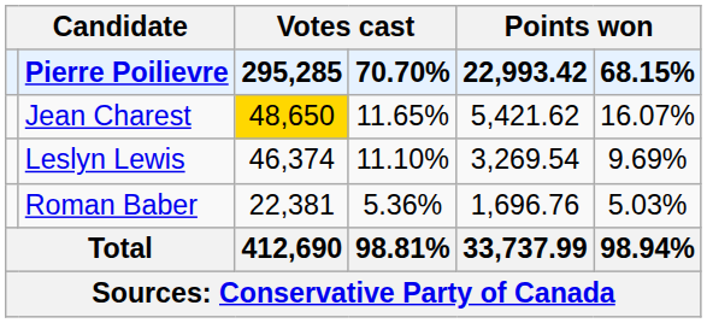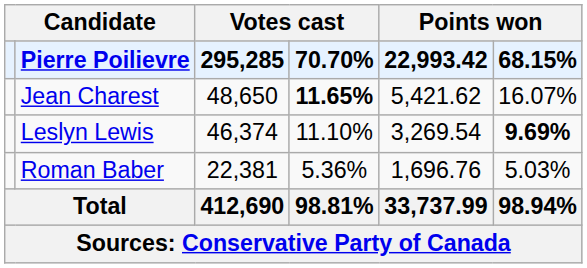Jean Charest | column 3: gold background -> no background
Jean Charest | column 4: normal -> bold
Leslyn Lewis | column 6: normal -> bold
